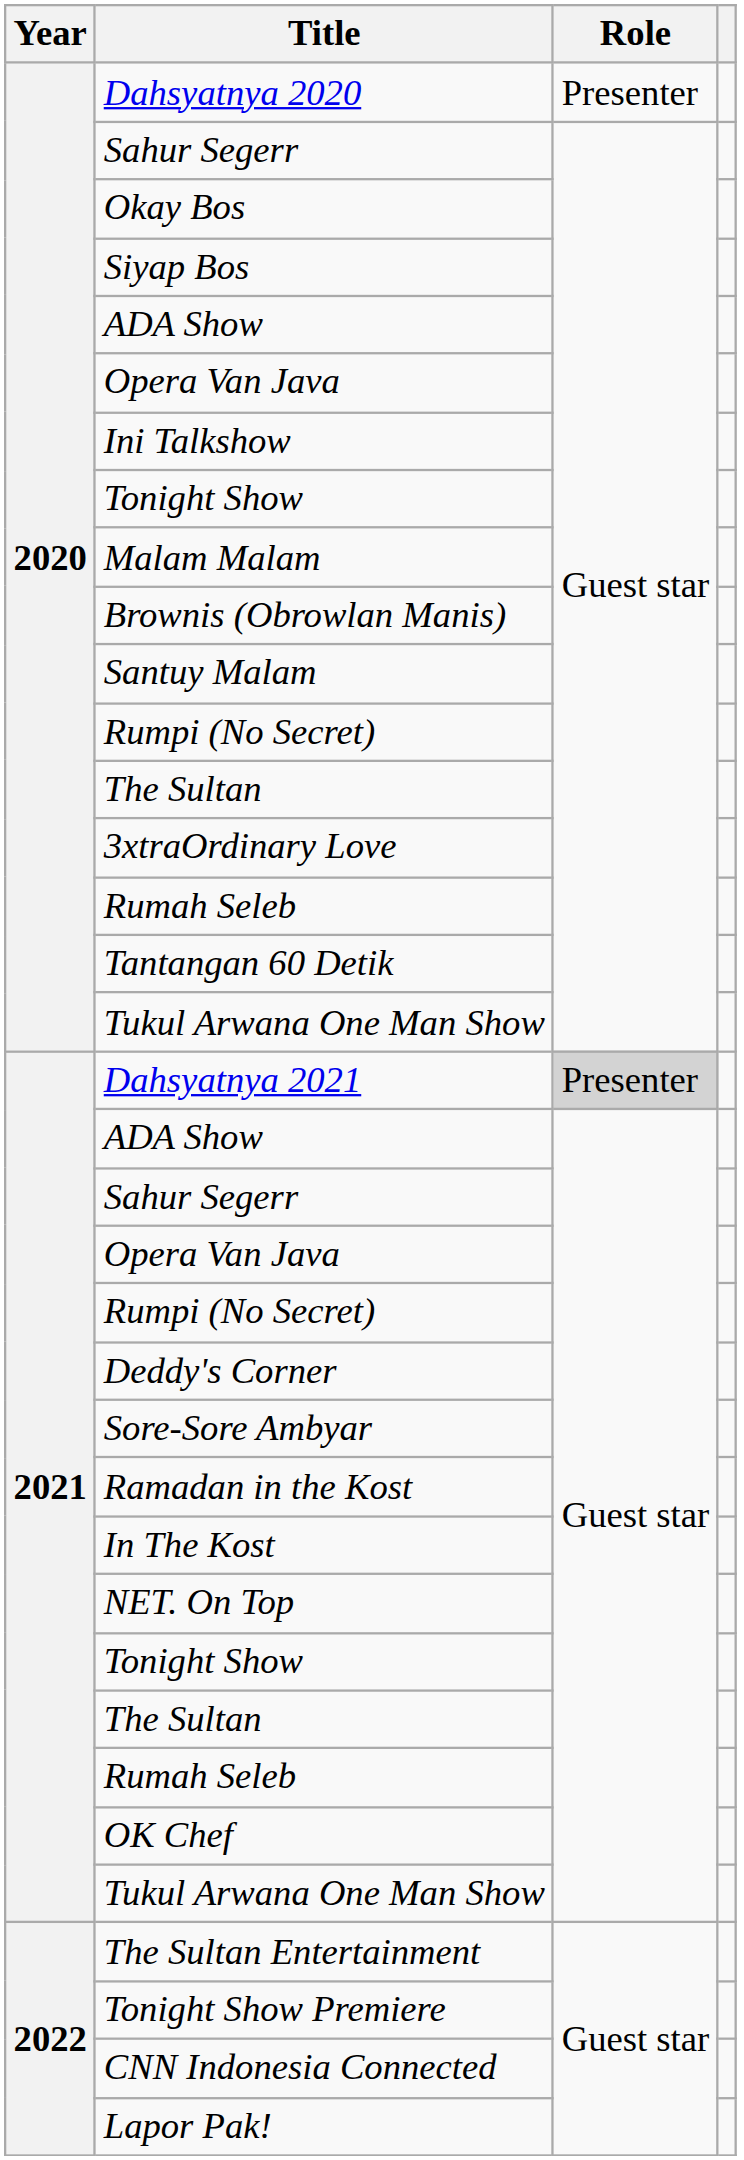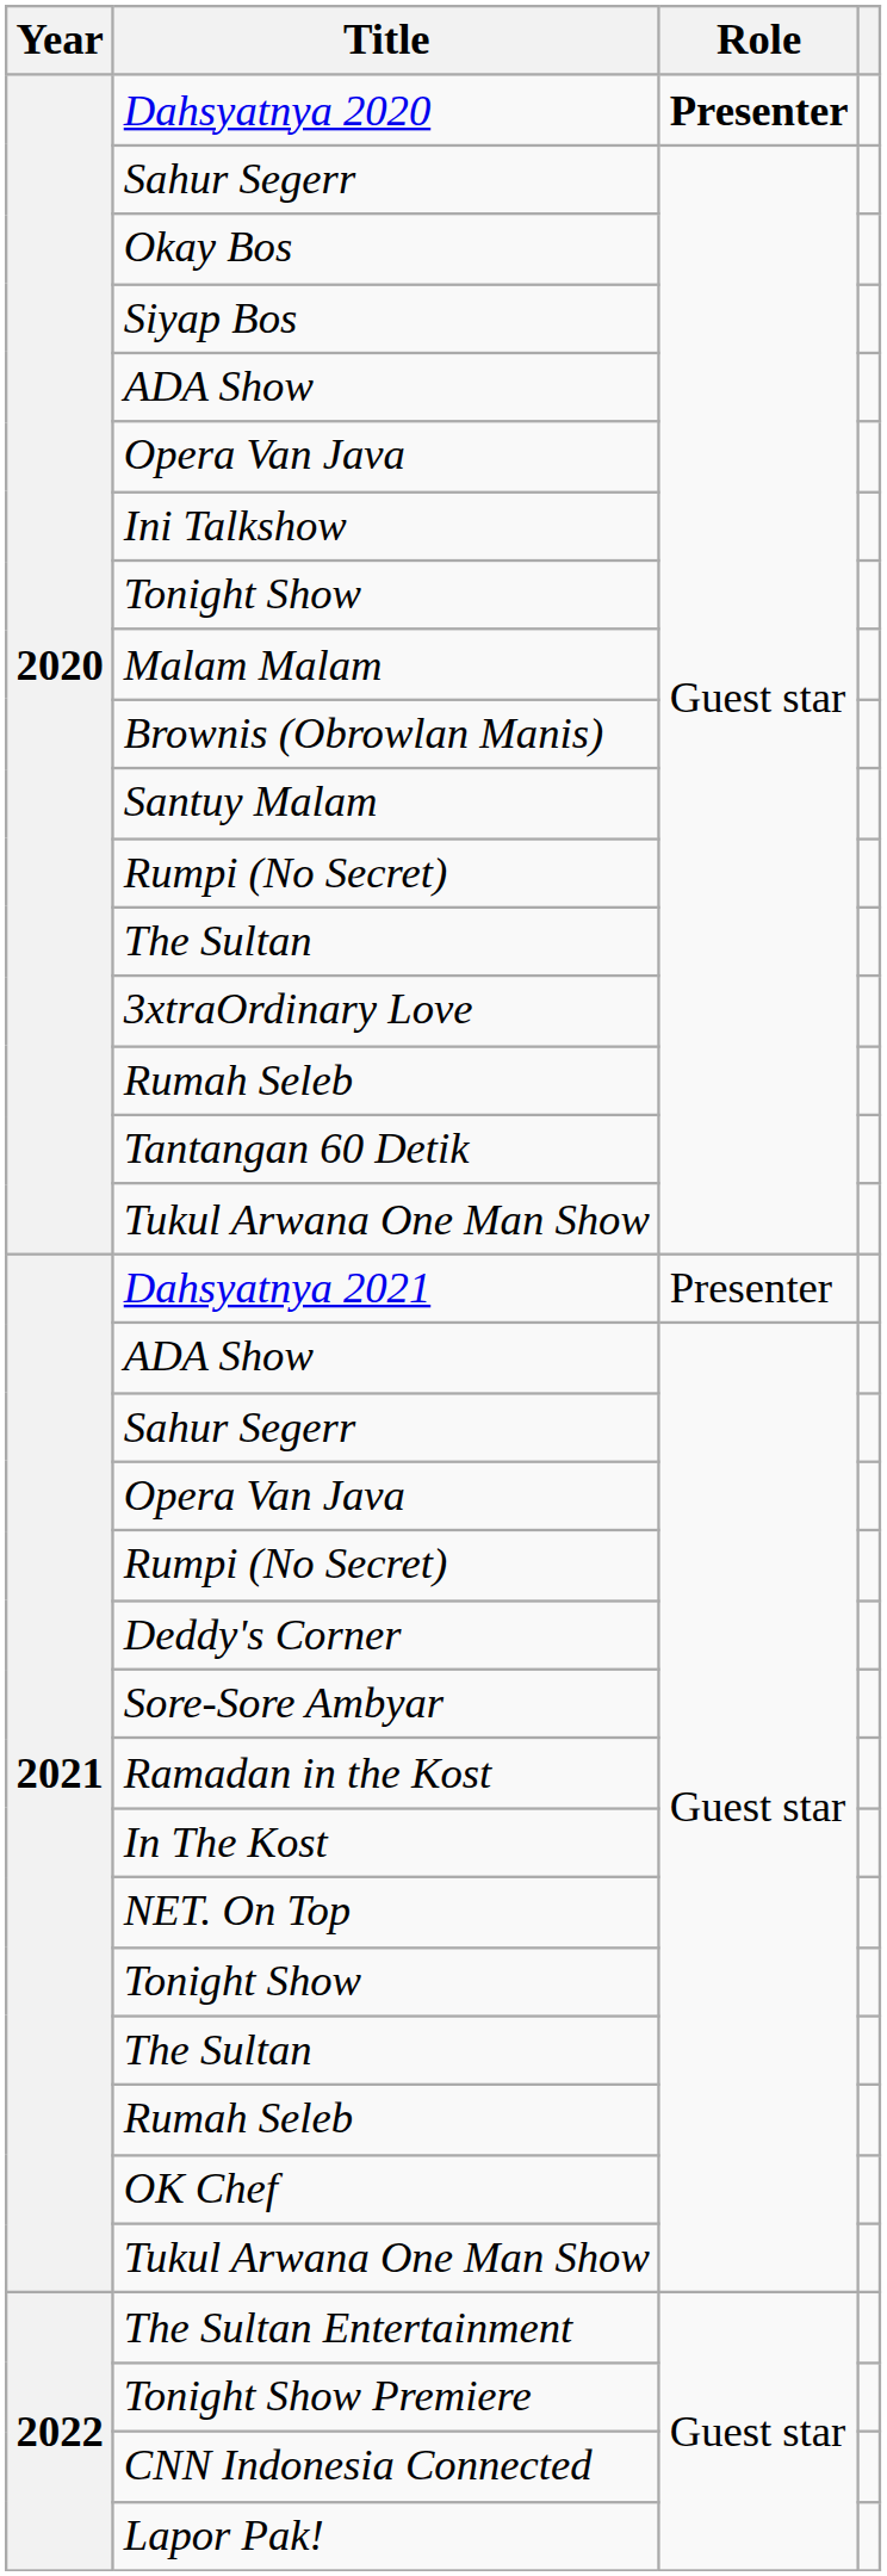Dahsyatnya 2020 | Role: normal -> bold
Dahsyatnya 2021 | Role: lightgrey background -> no background
